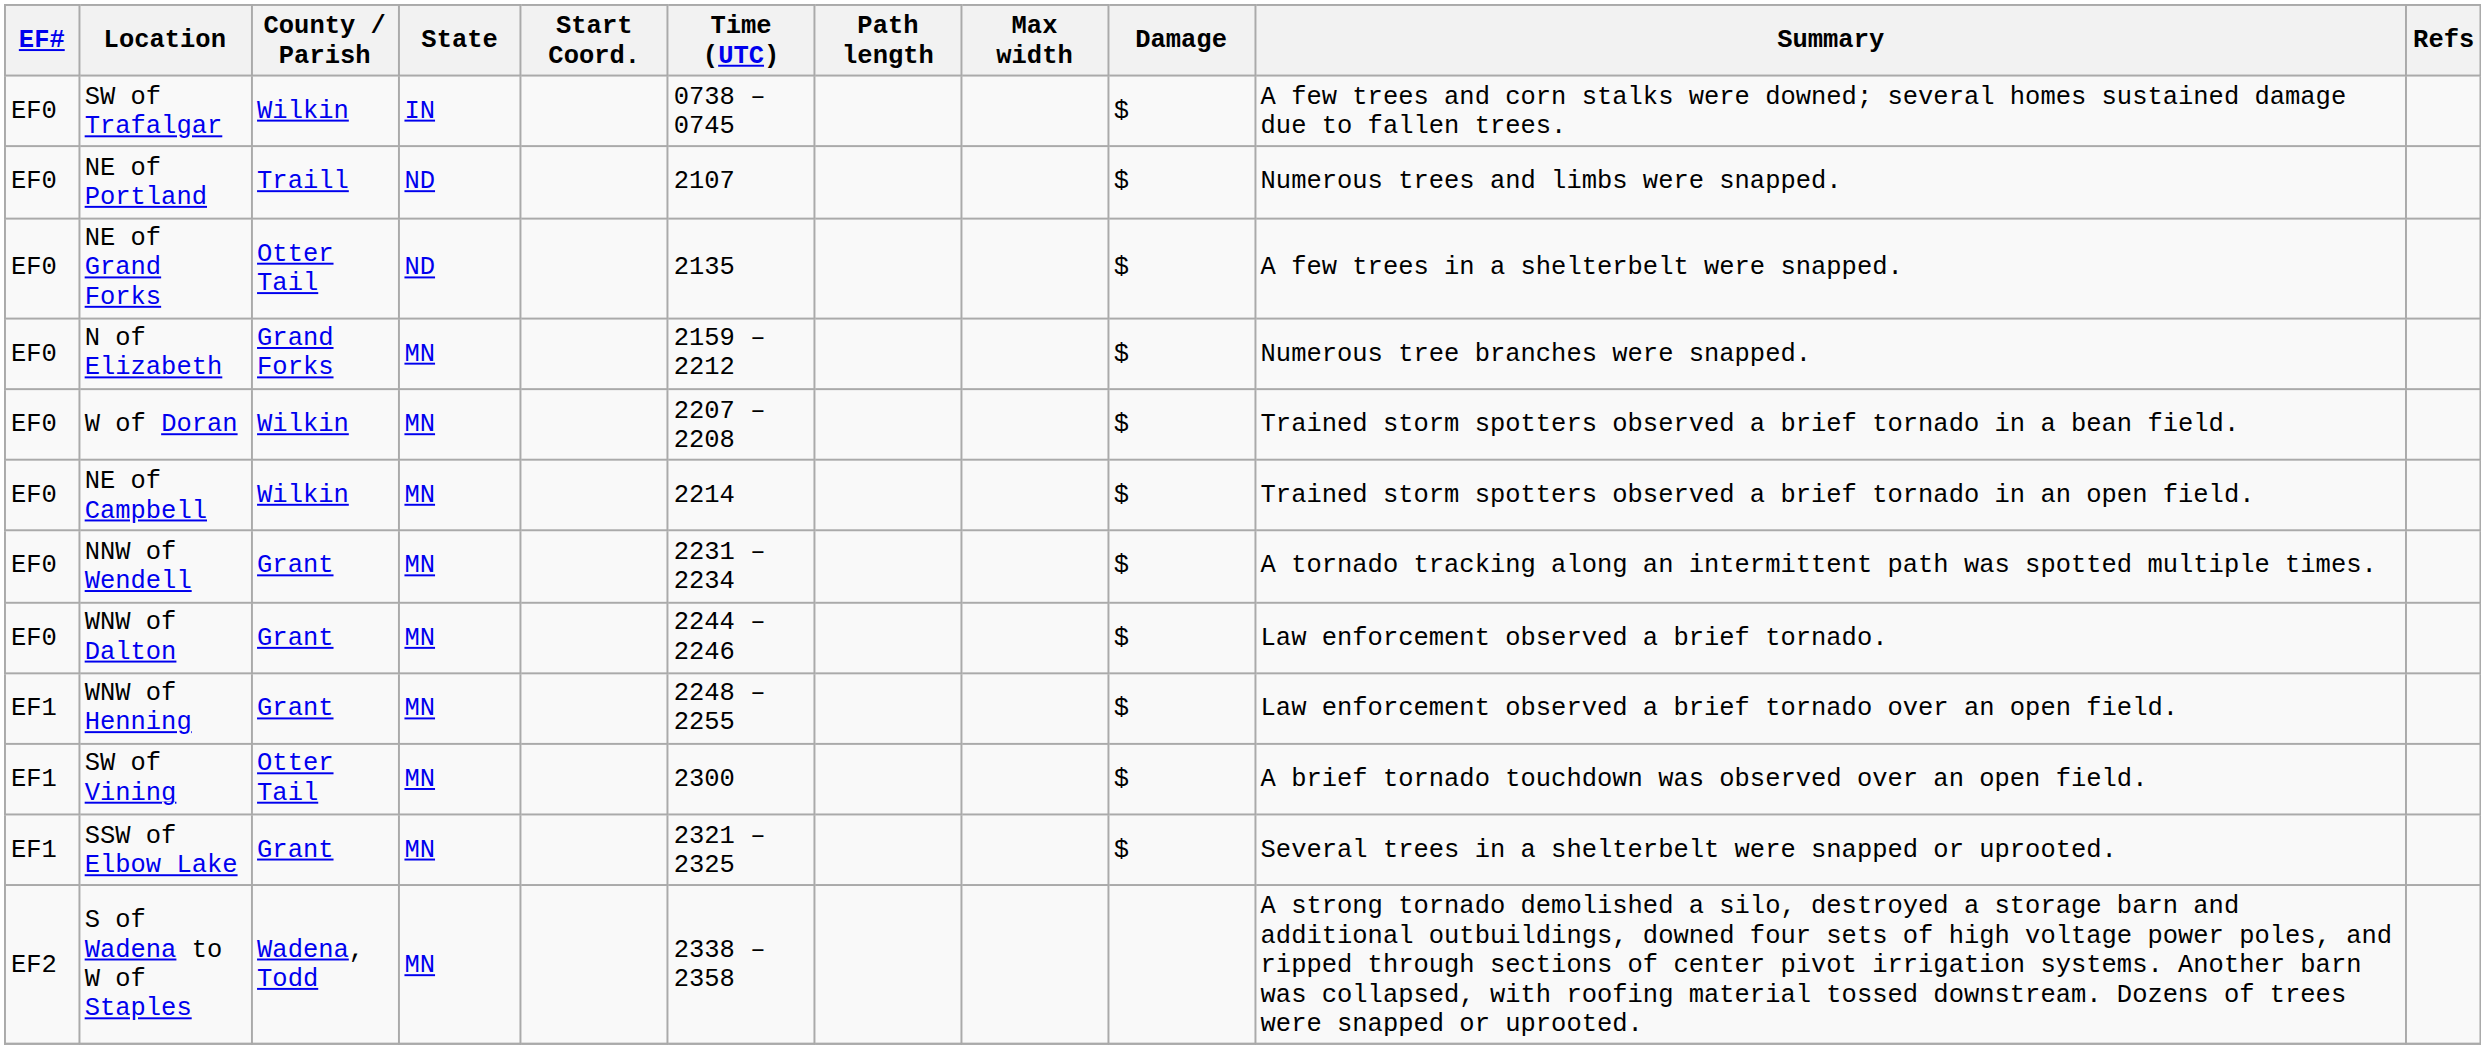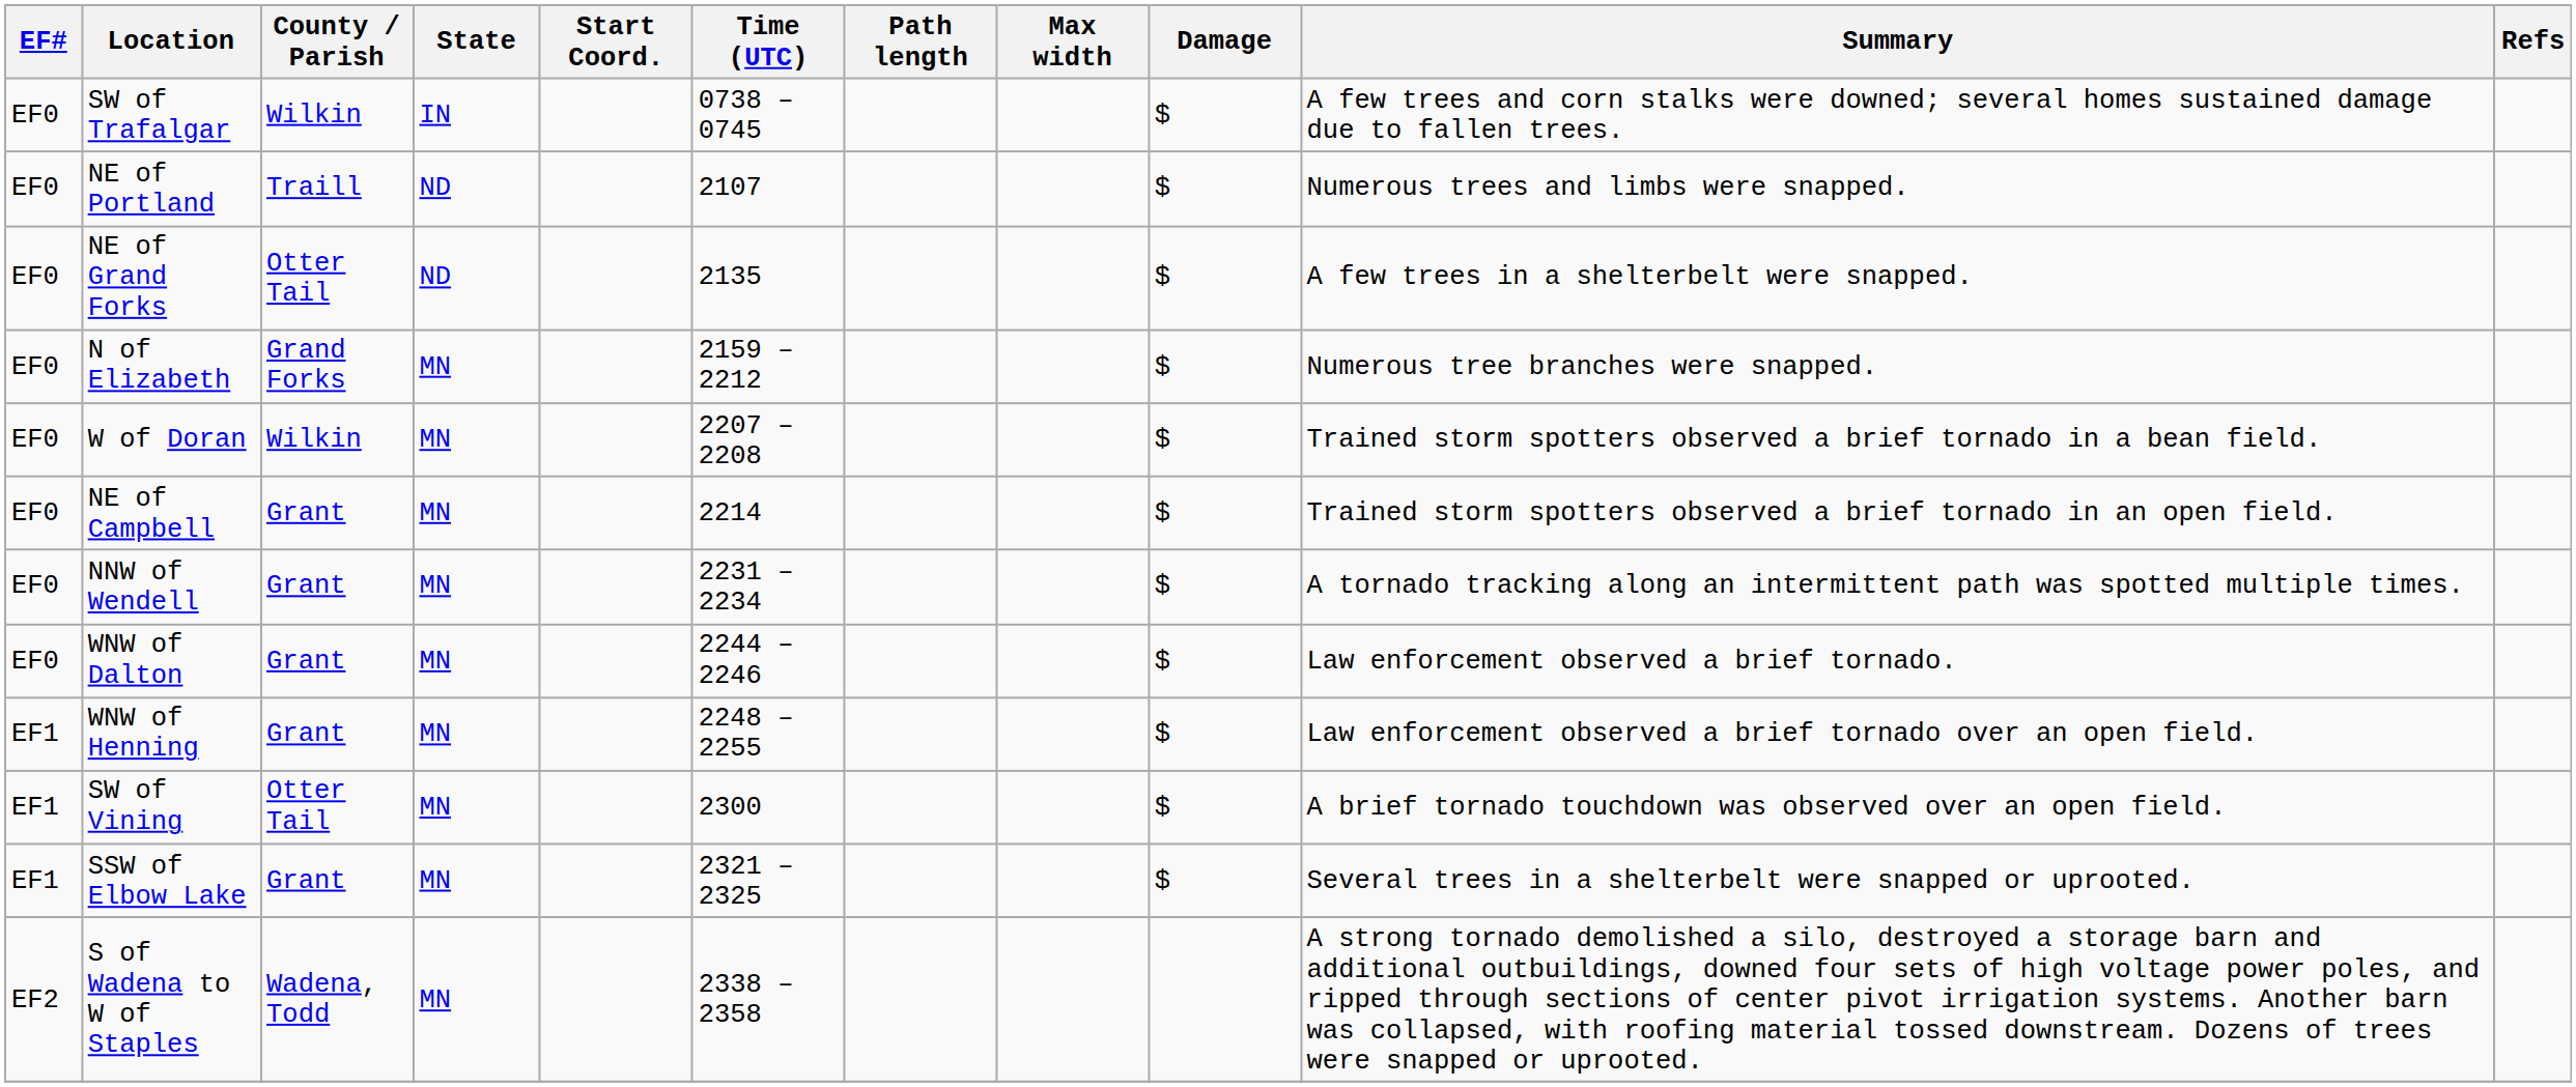NE of Campbell | County / Parish: Wilkin -> Grant
